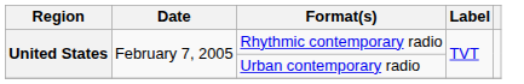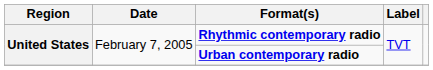Rhythmic contemporary radio | Format(s): normal -> bold
Urban contemporary radio | Format(s): normal -> bold
